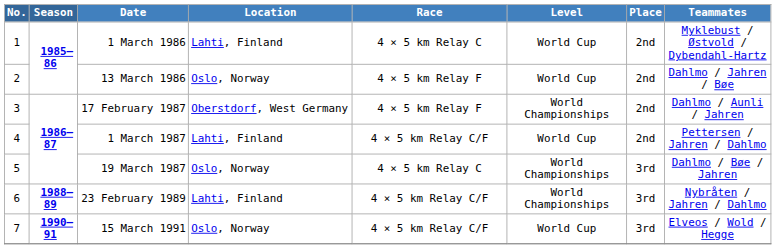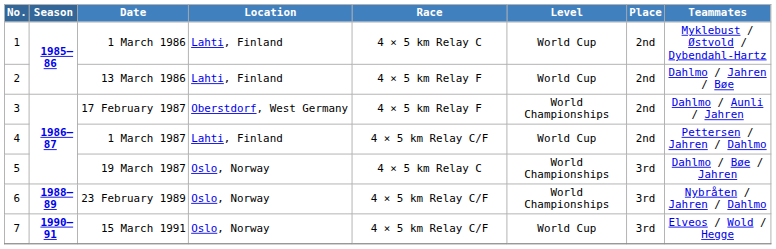13 March 1986 | Location: Oslo, Norway -> Lahti, Finland
23 February 1989 | Location: Lahti, Finland -> Oslo, Norway
